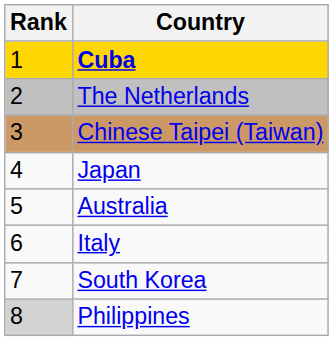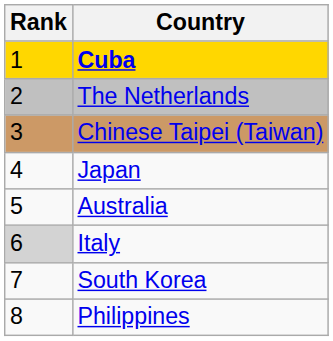Italy | Rank: no background -> lightgrey background
Philippines | Rank: lightgrey background -> no background
